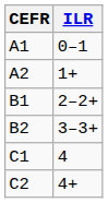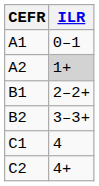A2 | ILR: no background -> lightgrey background
